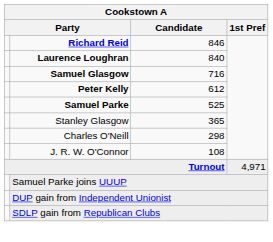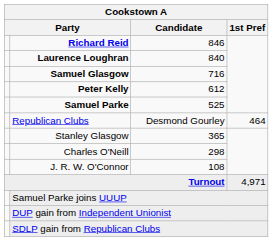+ row: Republican Clubs | Desmond Gourley | 464
